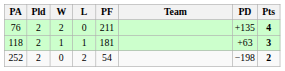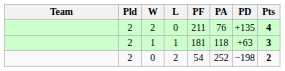columns swapped: Team <-> PA
